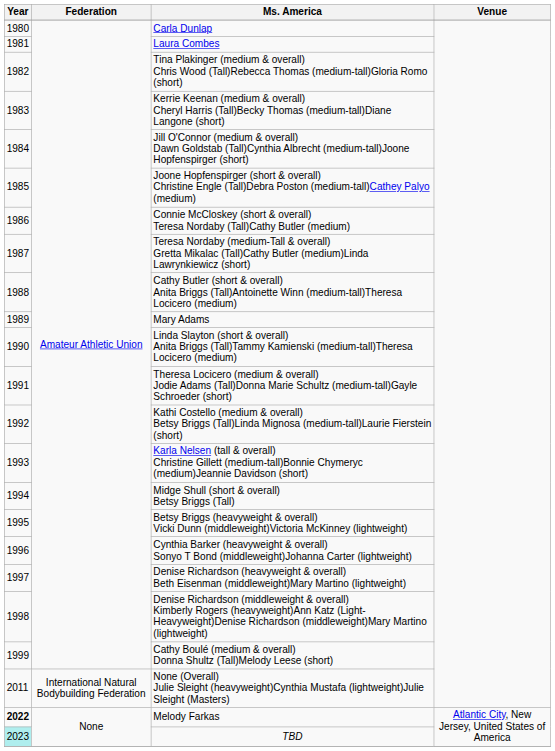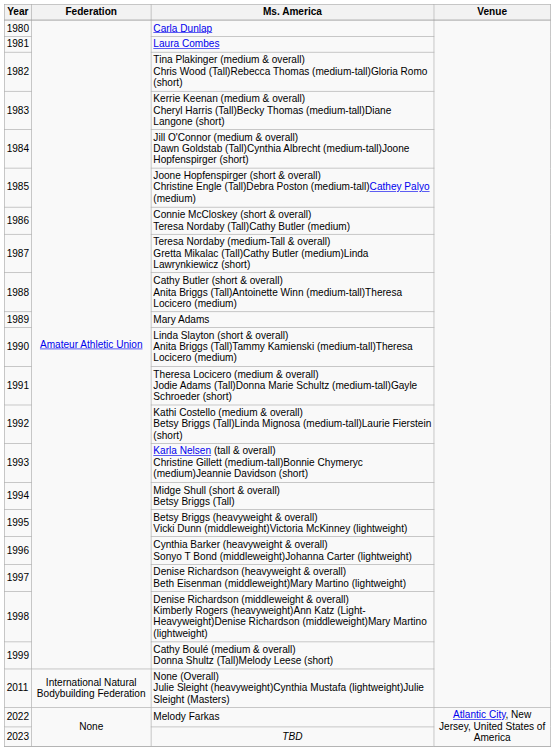Melody Farkas | Year: bold -> normal
TBD | Year: paleturquoise background -> no background
